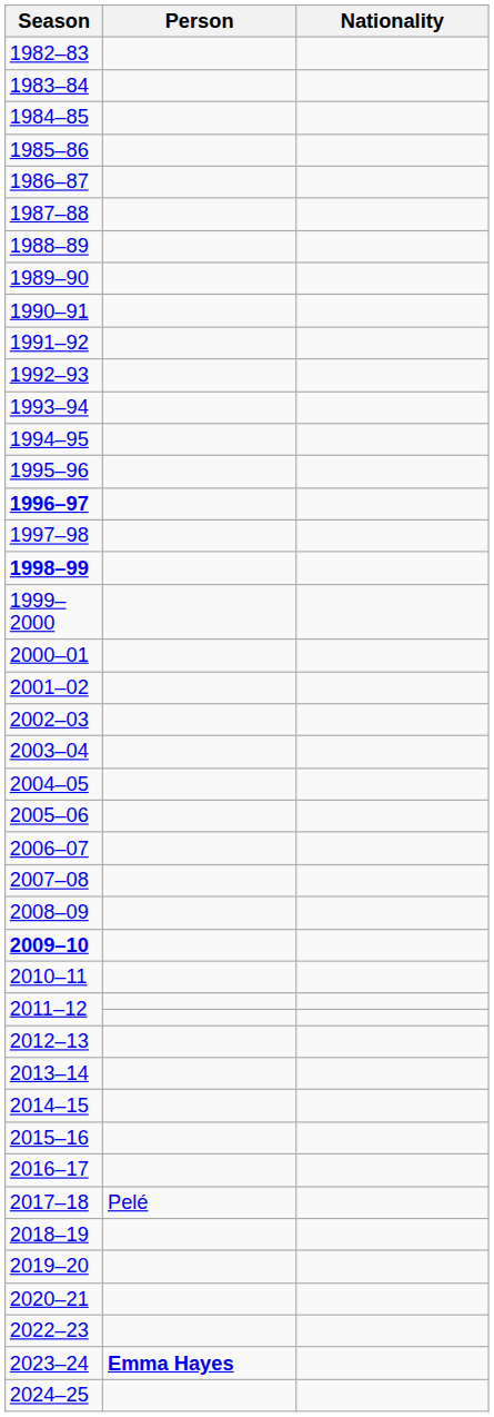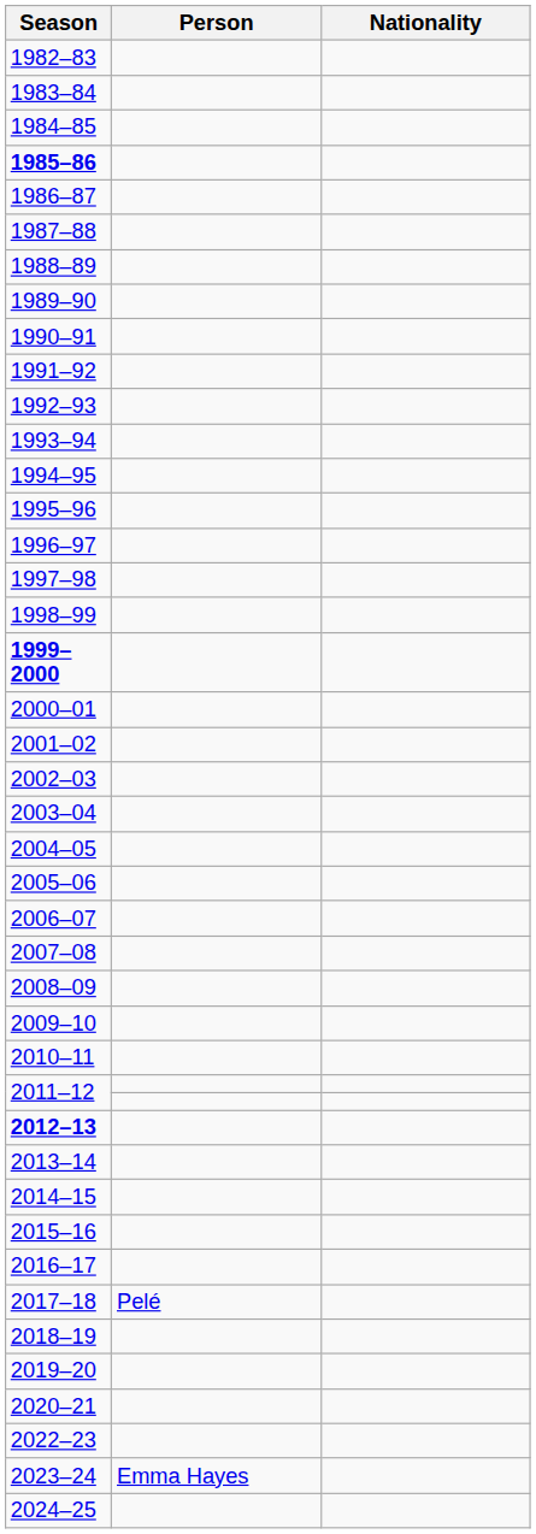1985–86 | Season: normal -> bold
1996–97 | Season: bold -> normal
1998–99 | Season: bold -> normal
1999–2000 | Season: normal -> bold
2009–10 | Season: bold -> normal
2012–13 | Season: normal -> bold
2023–24 | Person: bold -> normal
